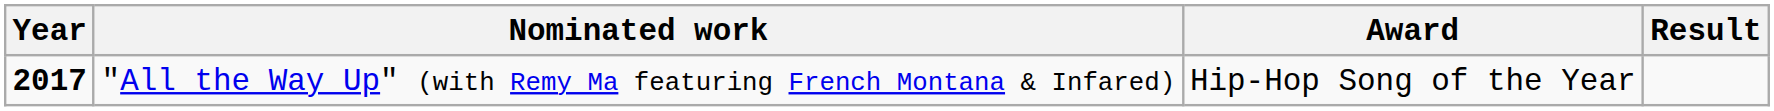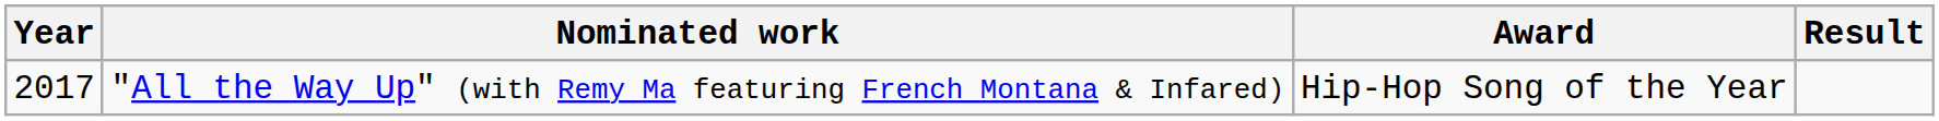row 2 | Year: bold -> normal
